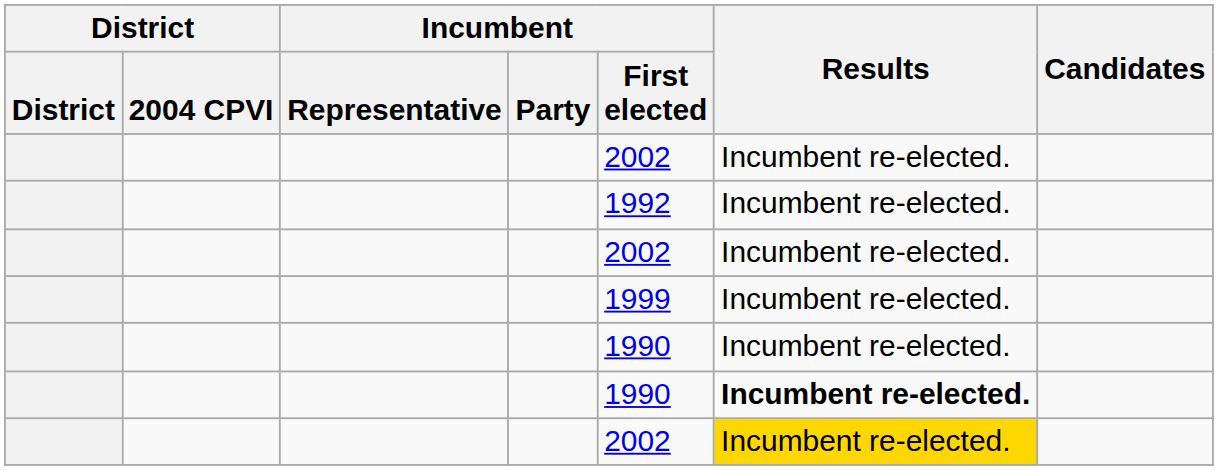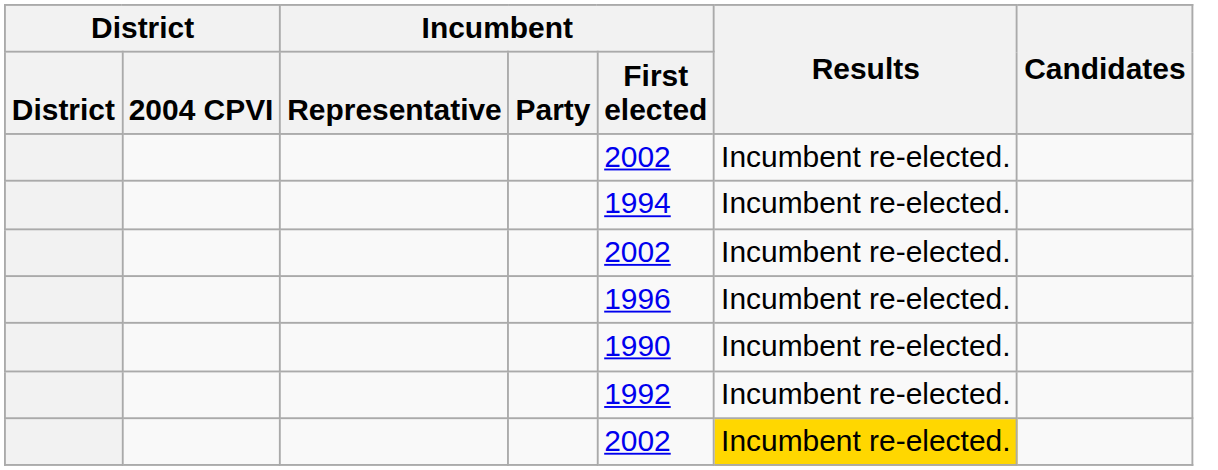row 4 | Incumbent / First elected: 1992 -> 1994
row 6 | Incumbent / First elected: 1999 -> 1996
row 8 | Incumbent / First elected: 1990 -> 1992
row 8 | Results: bold -> normal
